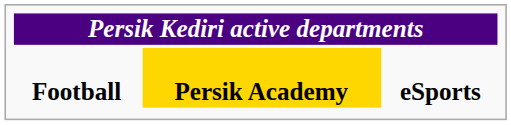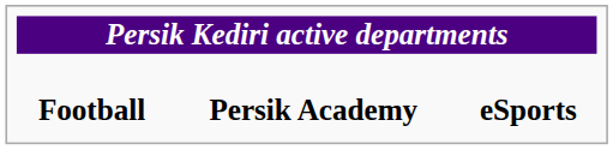Football | column 2: gold background -> no background
